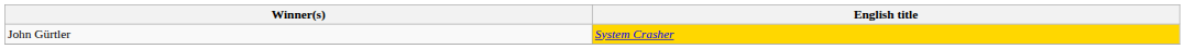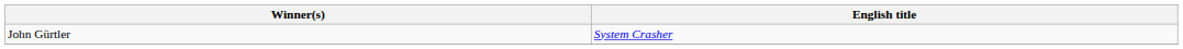John Gürtler | English title: gold background -> no background
